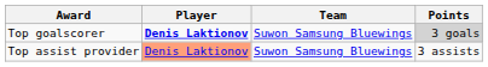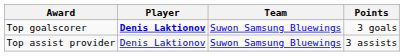Top goalscorer | Points: lightgrey background -> no background
Top assist provider | Player: lightsalmon background -> no background
